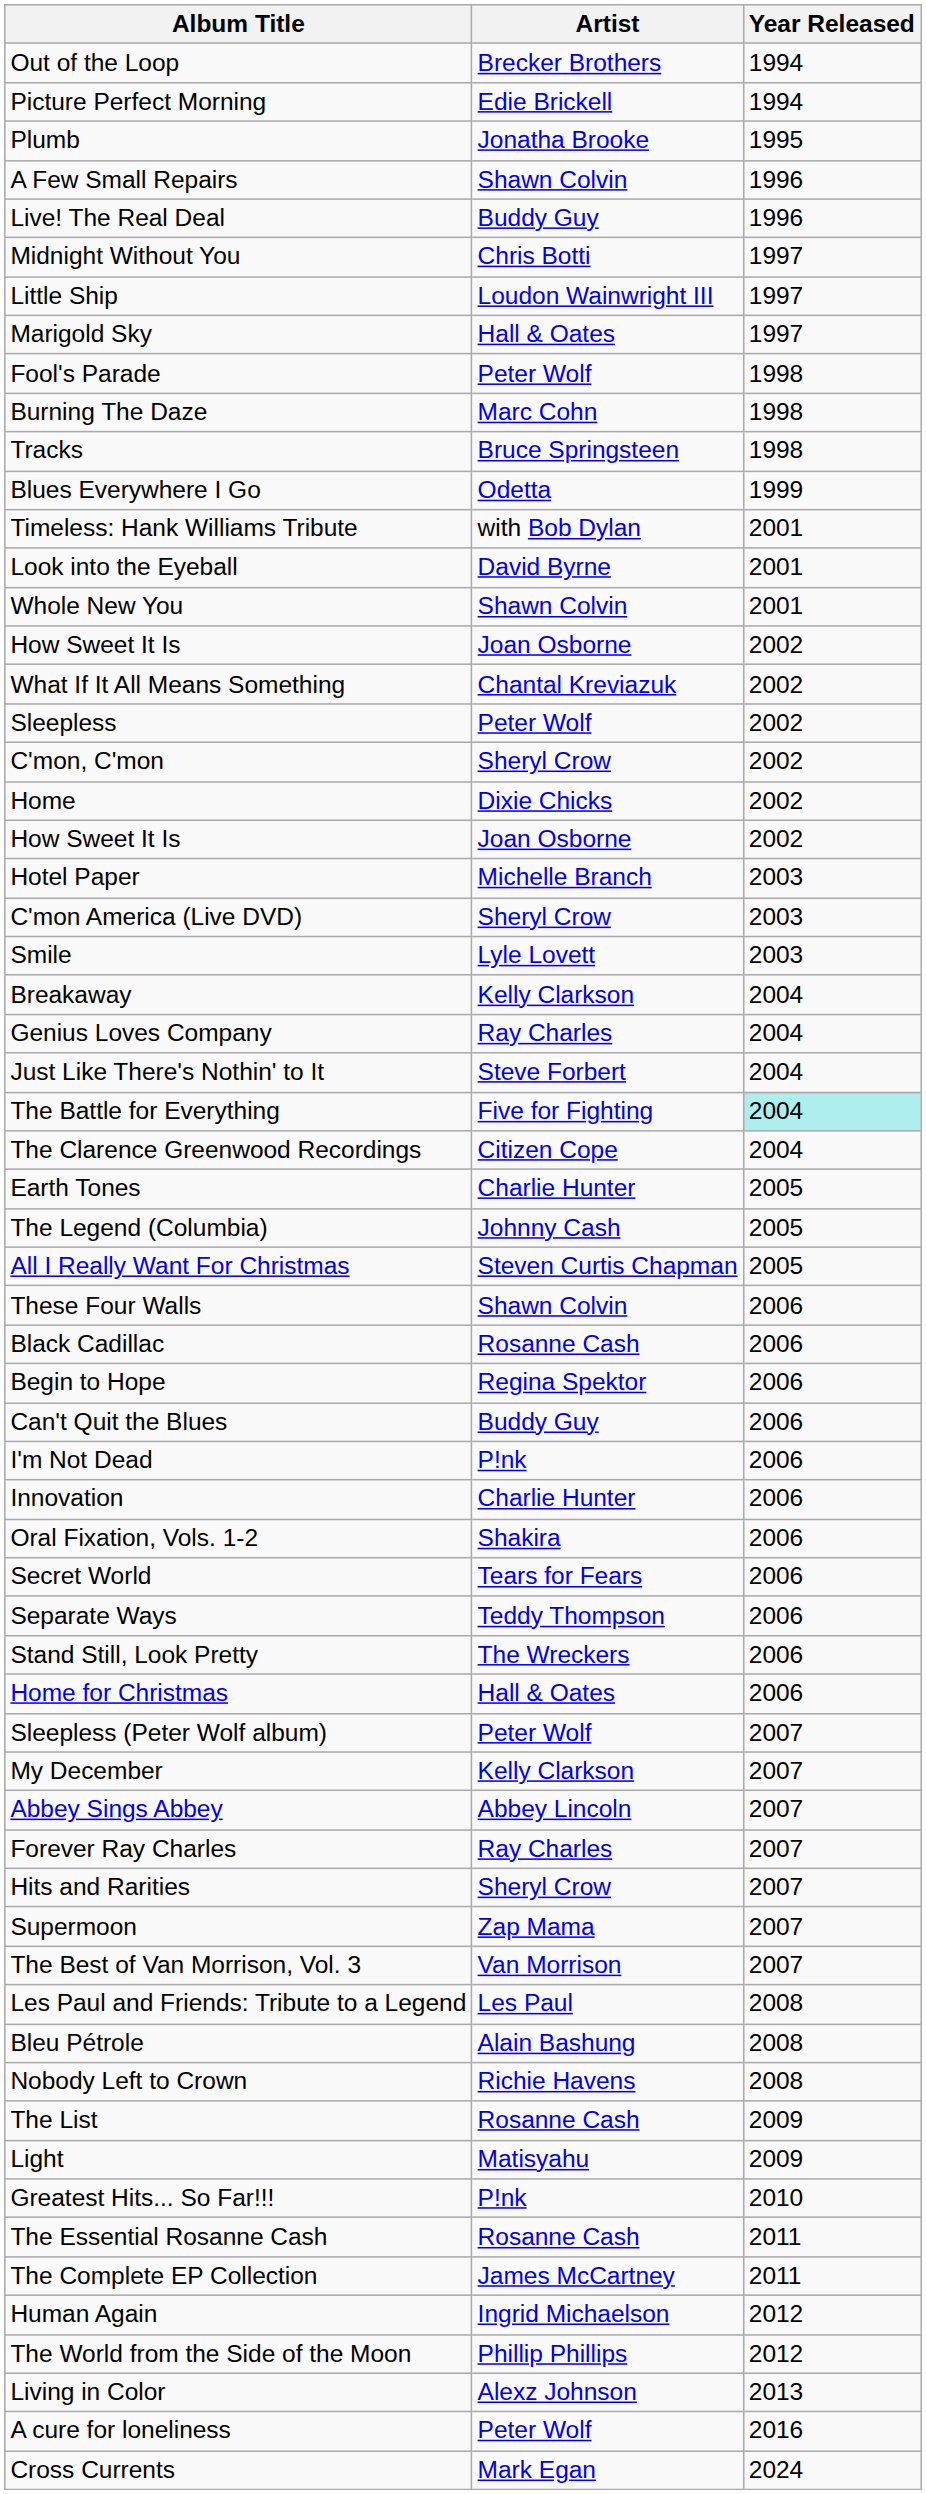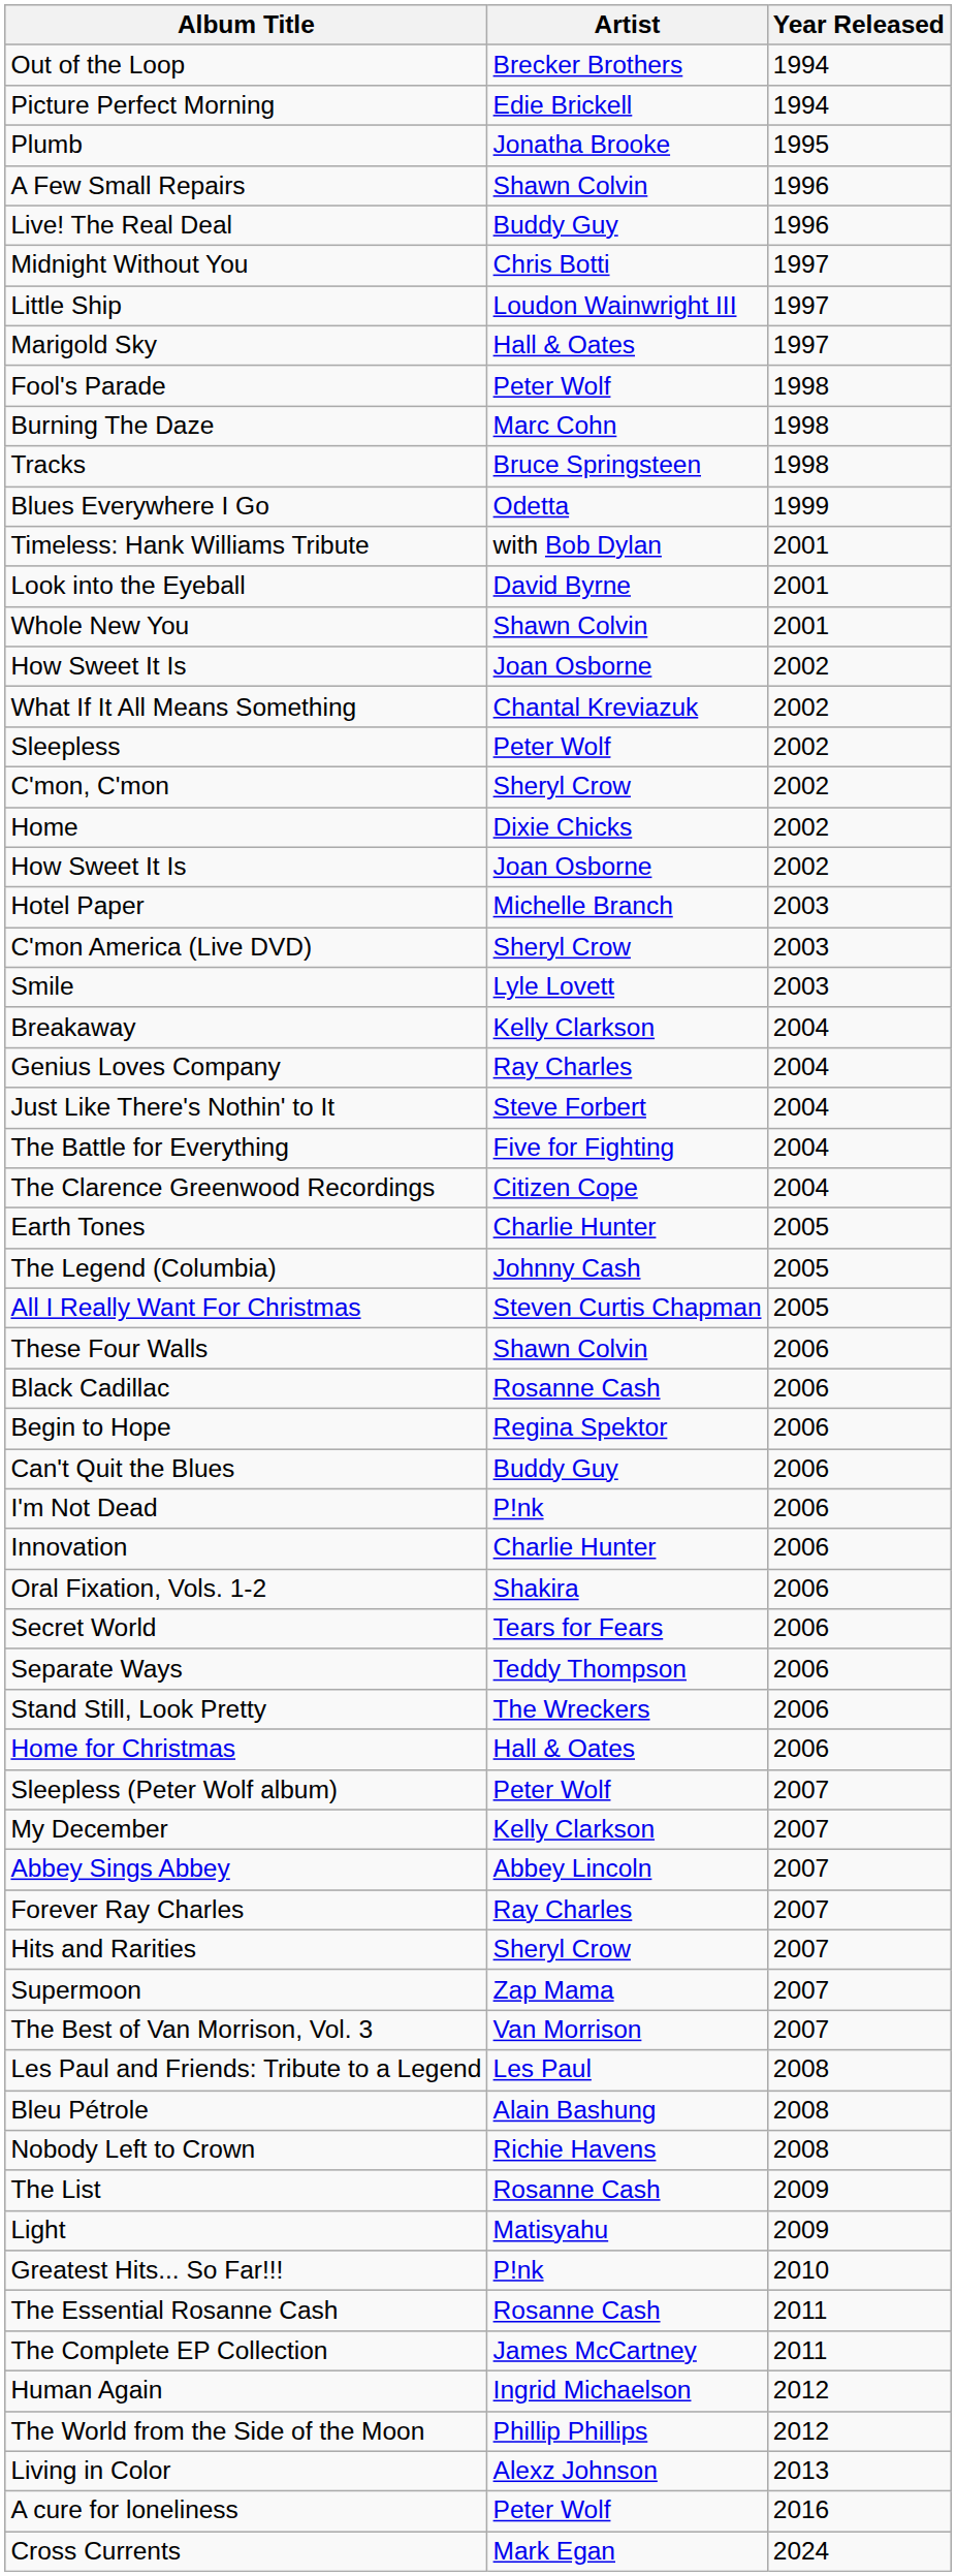The Battle for Everything | Year Released: paleturquoise background -> no background
